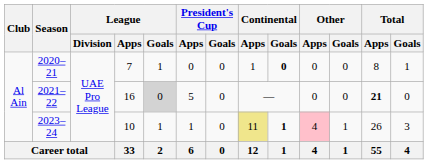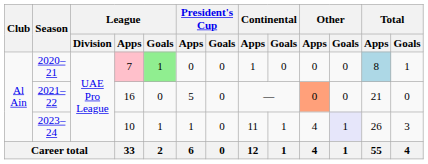2020–21 | League / Apps: no background -> pink background
2020–21 | League / Goals: no background -> lightgreen background
2020–21 | Continental / Goals: bold -> normal
2020–21 | Total / Apps: no background -> lightblue background
2021–22 | League / Goals: lightgrey background -> no background
2021–22 | Other / Apps: no background -> lightsalmon background
2021–22 | Total / Apps: bold -> normal
2023–24 | Continental / Apps: khaki background -> no background
2023–24 | Continental / Goals: bold -> normal
2023–24 | Other / Apps: pink background -> no background
2023–24 | Other / Goals: no background -> lavender background
